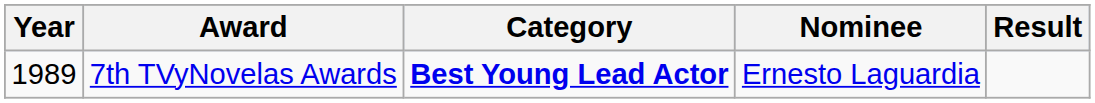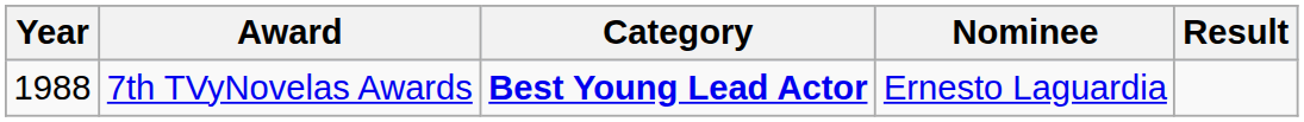7th TVyNovelas Awards | Year: 1989 -> 1988
